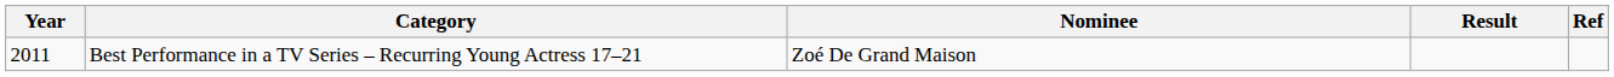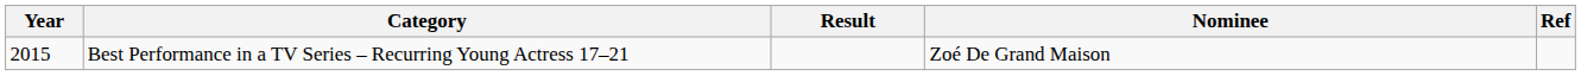columns swapped: Nominee <-> Result
row 2 | Year: 2011 -> 2015
